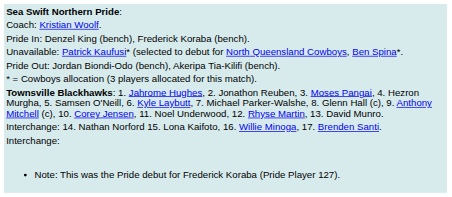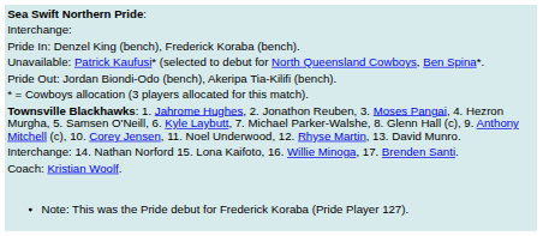row 2 | column 1: Coach: Kristian Woolf. -> Interchange:
row 9 | column 1: Interchange: -> Coach: Kristian Woolf.
